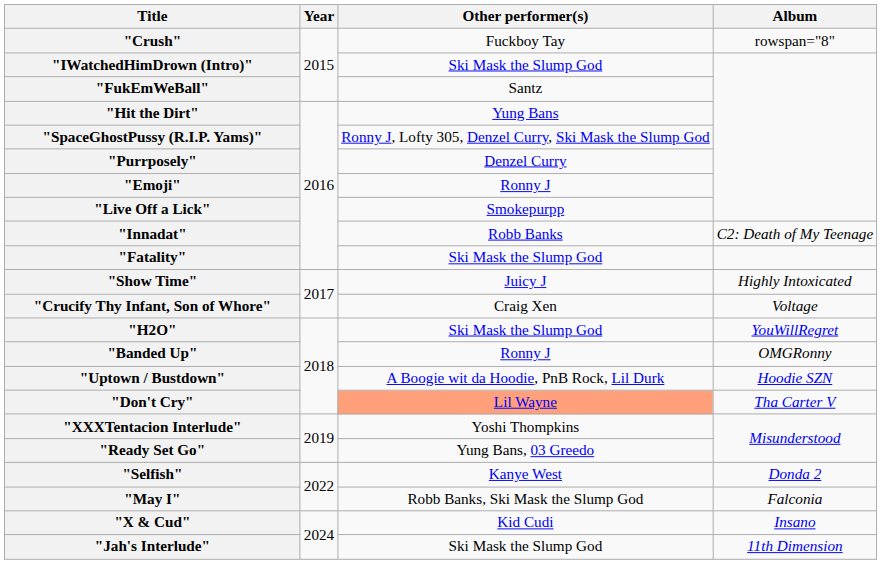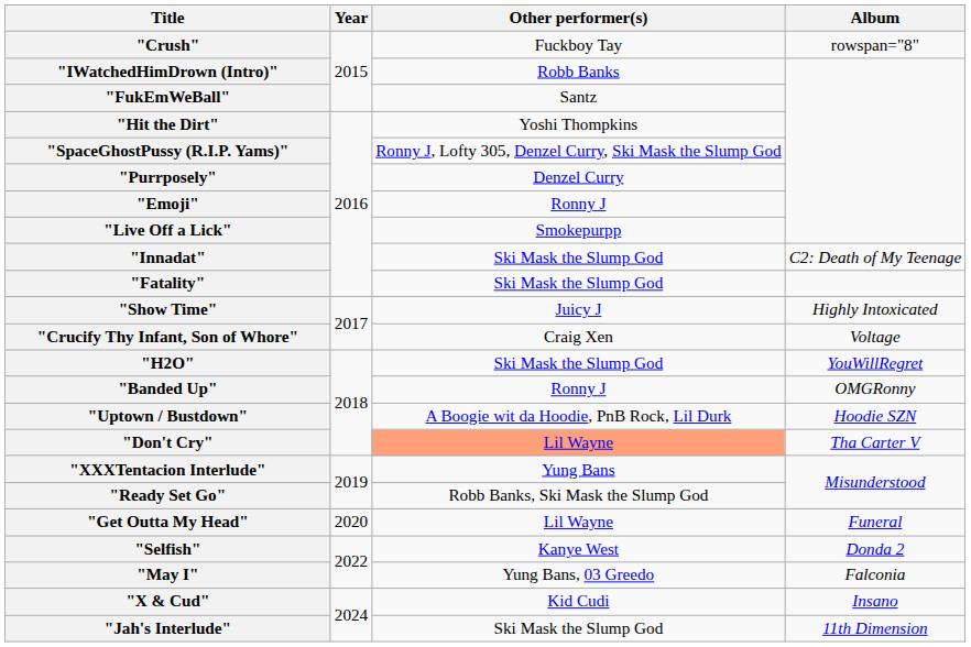"IWatchedHimDrown (Intro)" | Other performer(s): Ski Mask the Slump God -> Robb Banks
"Hit the Dirt" | Other performer(s): Yung Bans -> Yoshi Thompkins
"Innadat" | Other performer(s): Robb Banks -> Ski Mask the Slump God
"XXXTentacion Interlude" | Other performer(s): Yoshi Thompkins -> Yung Bans
"Ready Set Go" | Other performer(s): Yung Bans, 03 Greedo -> Robb Banks, Ski Mask the Slump God
+ row: "Get Outta My Head" | 2020 | Lil Wayne | Funeral
"May I" | Other performer(s): Robb Banks, Ski Mask the Slump God -> Yung Bans, 03 Greedo
